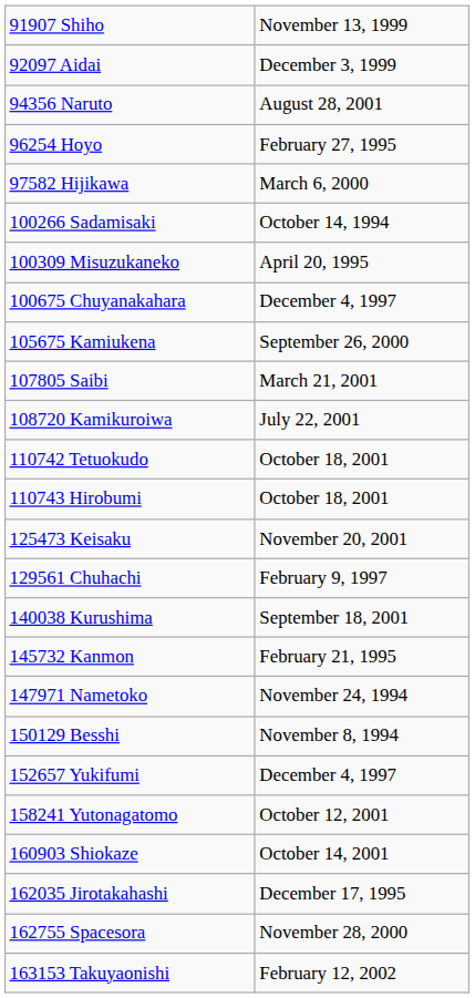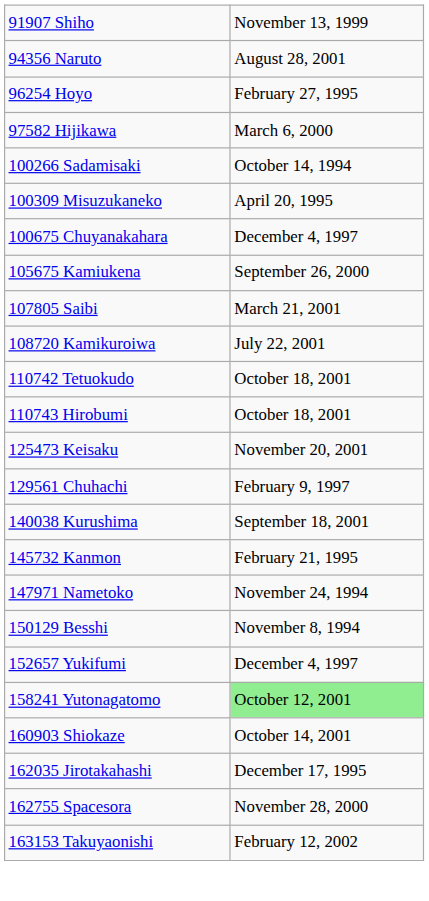- row: 92097 Aidai | December 3, 1999
158241 Yutonagatomo | column 2: no background -> lightgreen background
